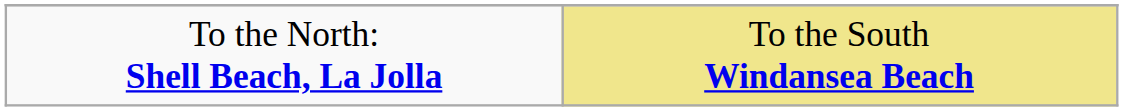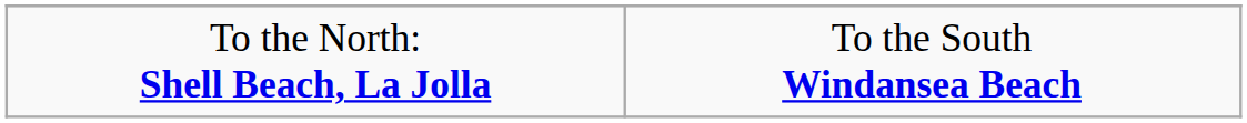To the North: Shell Beach, La Jolla | column 2: khaki background -> no background
